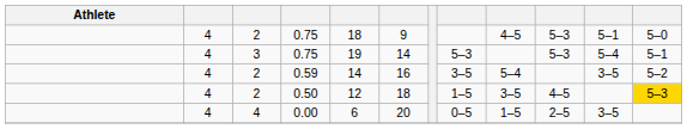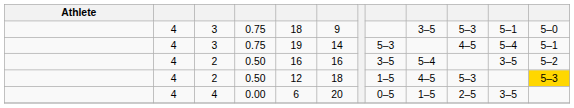row 2 | column 3: 2 -> 3
row 2 | column 9: 4–5 -> 3–5
row 3 | column 10: 5–3 -> 4–5
row 4 | column 4: 0.59 -> 0.50
row 4 | column 5: 14 -> 16
row 5 | column 9: 3–5 -> 4–5
row 5 | column 10: 4–5 -> 5–3
